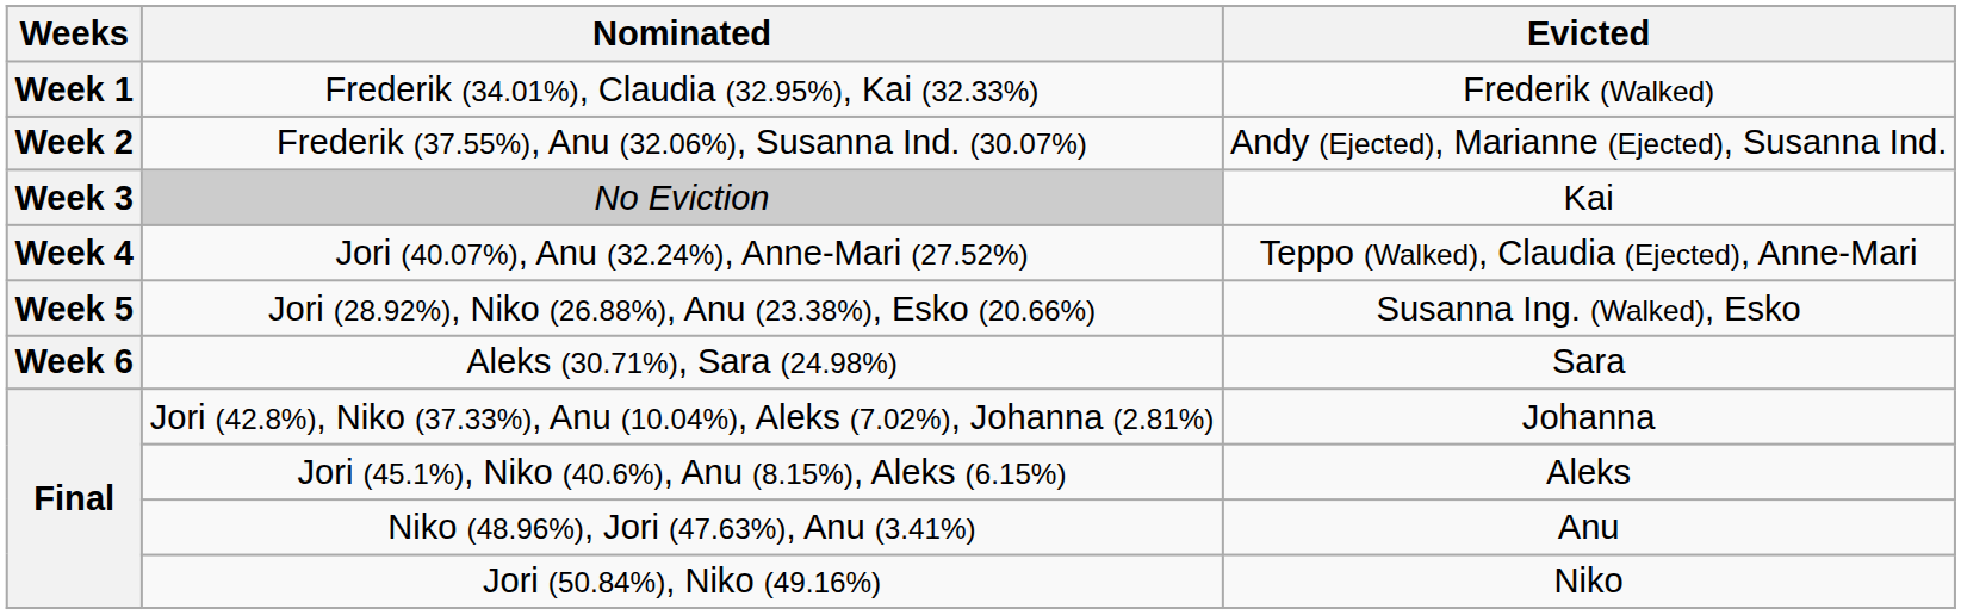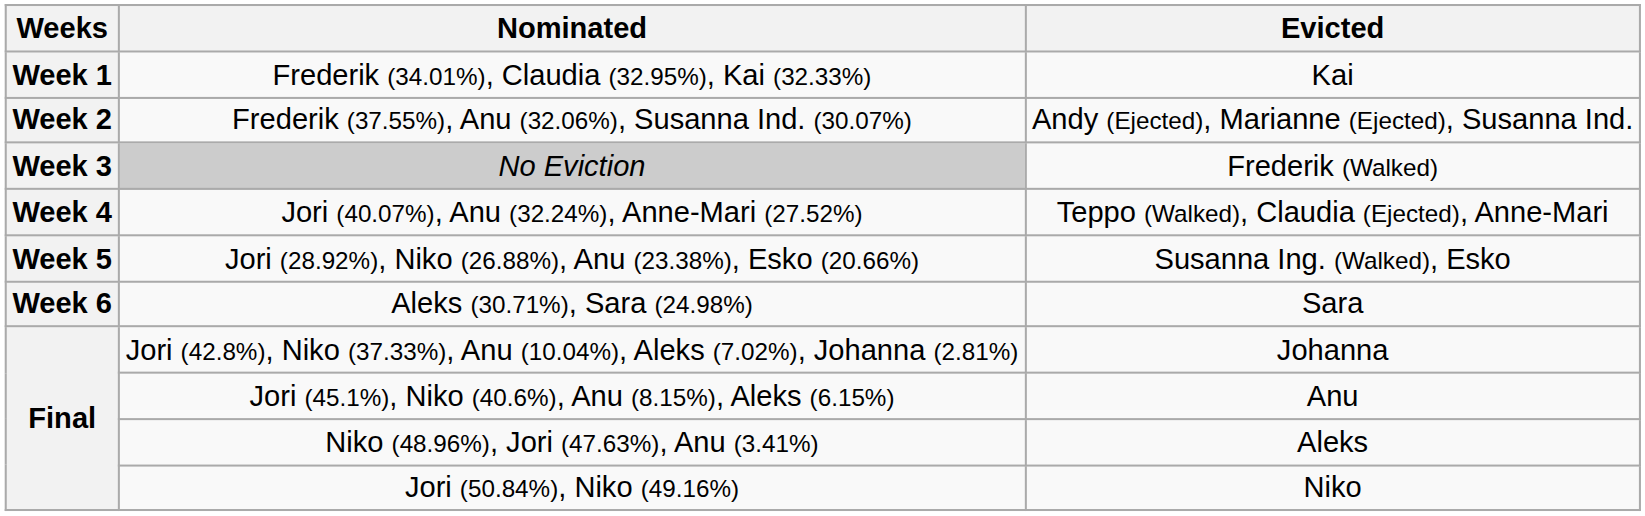Frederik (34.01%), Claudia (32.95%), Kai (32.33%) | Evicted: Frederik (Walked) -> Kai
No Eviction | Evicted: Kai -> Frederik (Walked)
Jori (45.1%), Niko (40.6%), Anu (8.15%), Aleks (6.15%) | Evicted: Aleks -> Anu
Niko (48.96%), Jori (47.63%), Anu (3.41%) | Evicted: Anu -> Aleks
